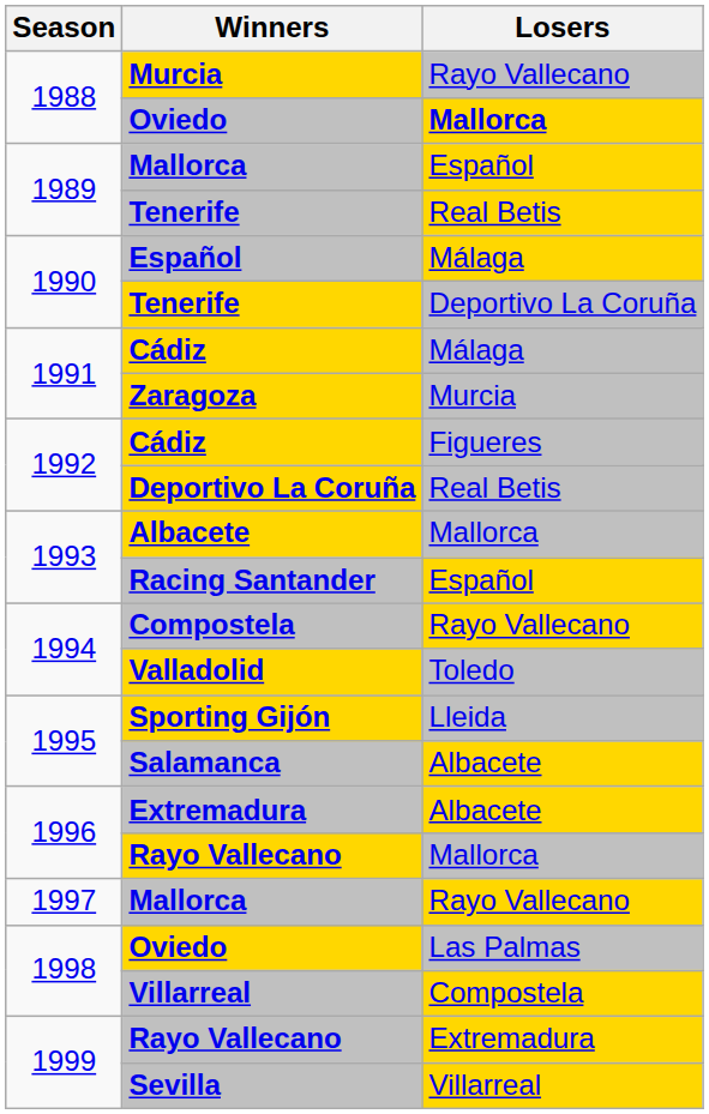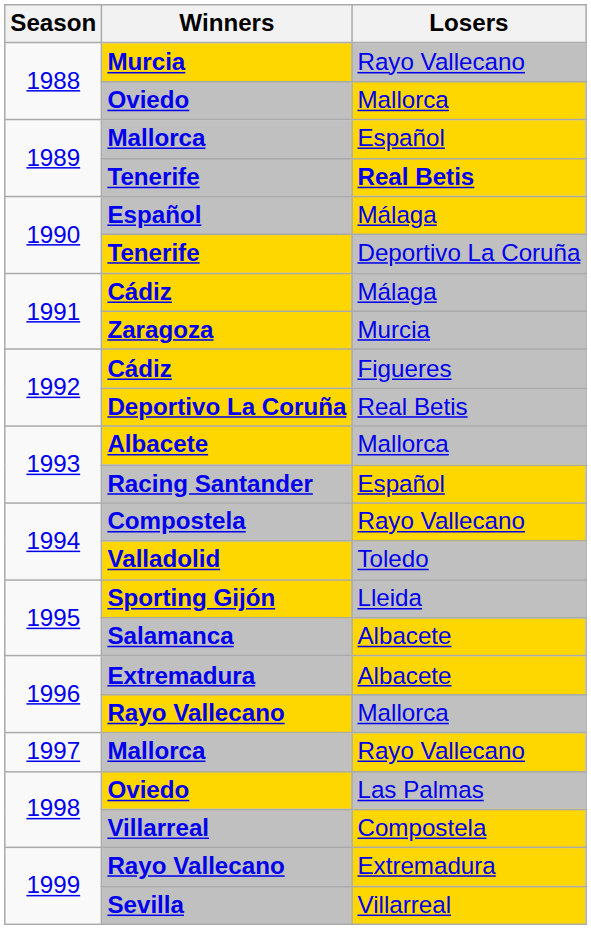Oviedo / Mallorca | Losers: bold -> normal
Tenerife / Real Betis | Losers: normal -> bold
